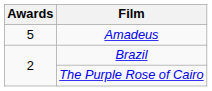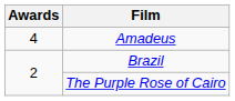Amadeus | Awards: 5 -> 4
